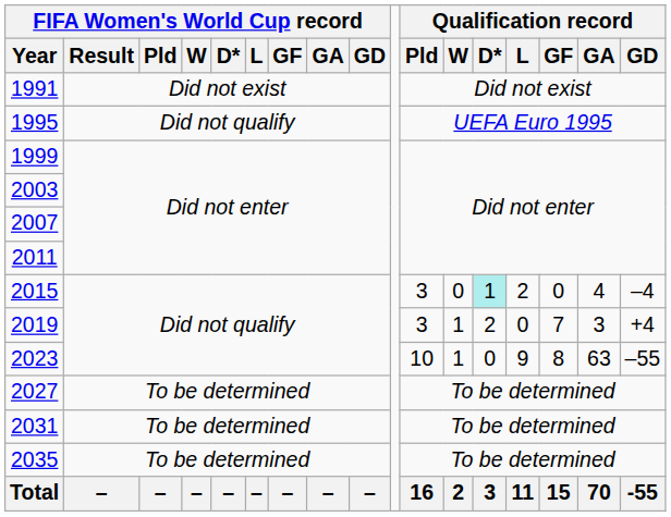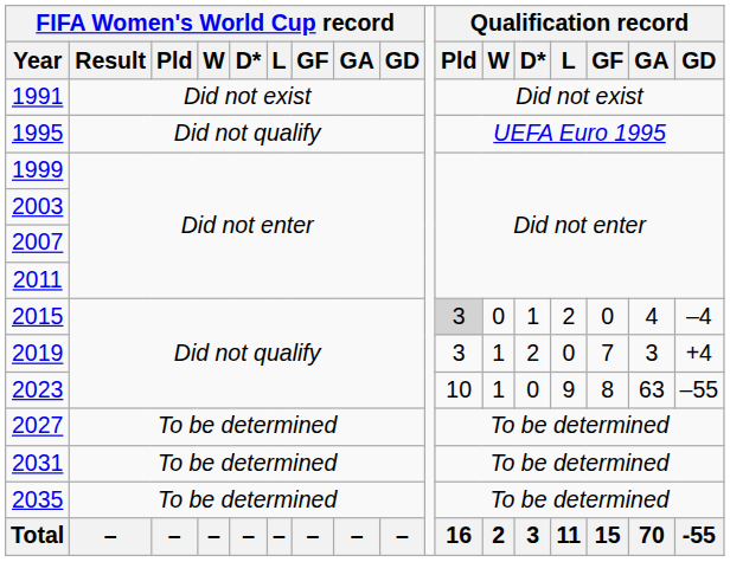2015 | Qualification record / Pld: no background -> lightgrey background
2015 | Qualification record / D*: paleturquoise background -> no background
